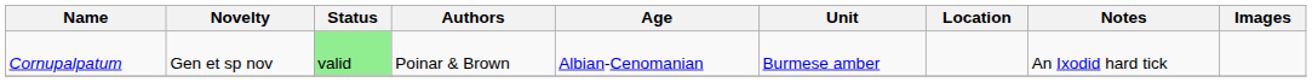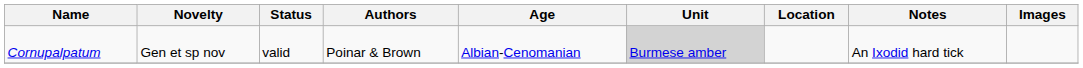Cornupalpatum | Status: lightgreen background -> no background
Cornupalpatum | Unit: no background -> lightgrey background
